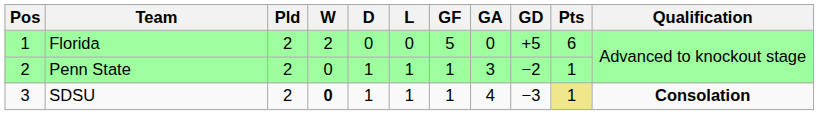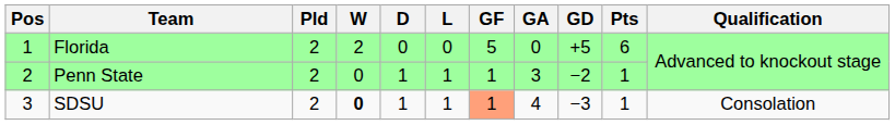SDSU | GF: no background -> lightsalmon background
SDSU | Pts: khaki background -> no background
SDSU | Qualification: bold -> normal
